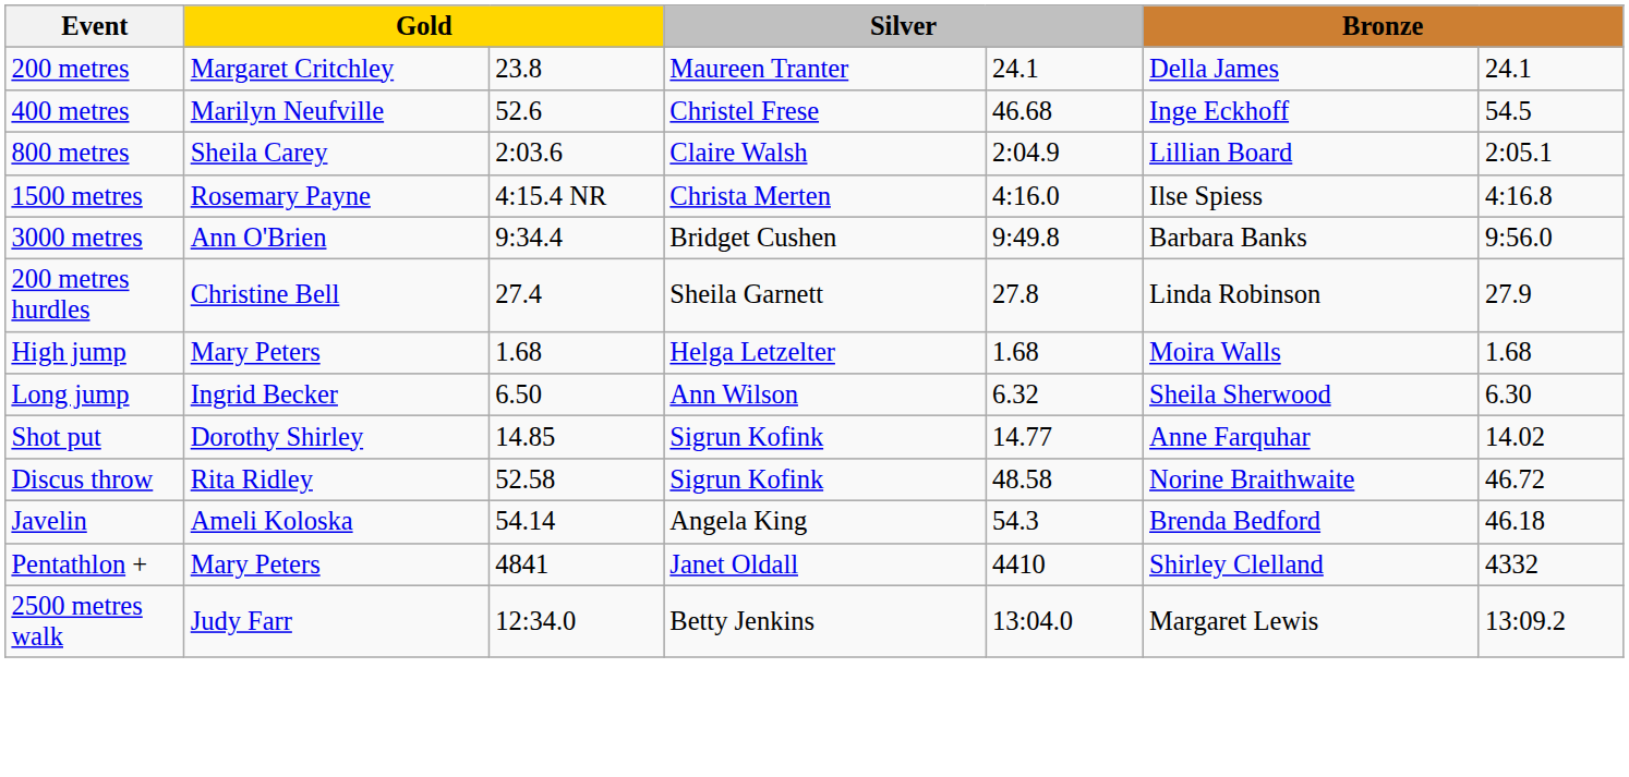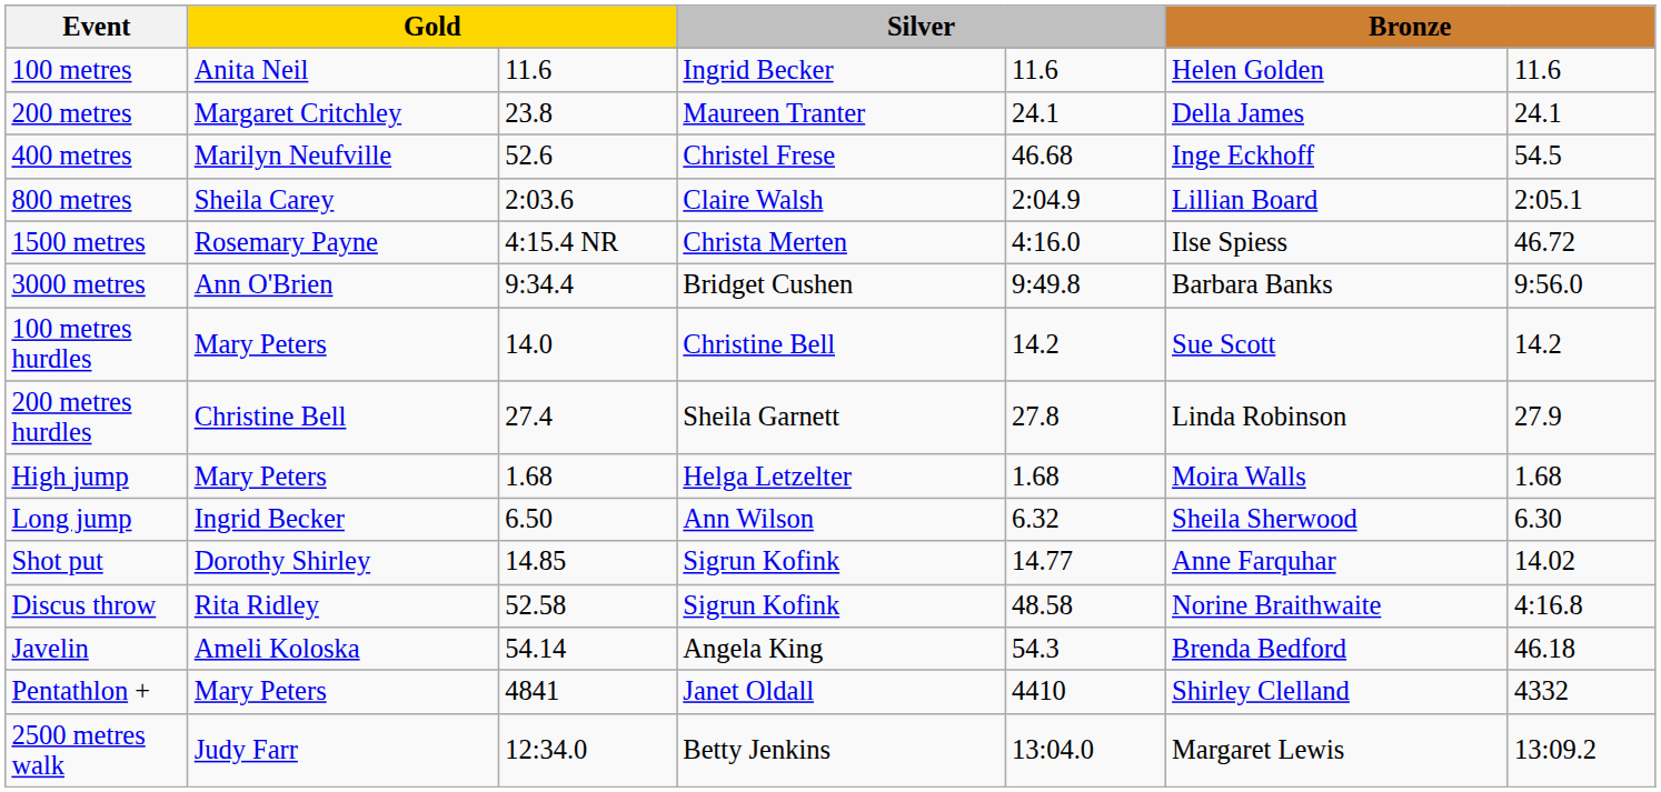+ row: 100 metres | Anita Neil | 11.6 | Ingrid Becker | 11.6 | Helen Golden | 11.6
1500 metres | column 7: 4:16.8 -> 46.72
+ row: 100 metres hurdles | Mary Peters | 14.0 | Christine Bell | 14.2 | Sue Scott | 14.2
Discus throw | column 7: 46.72 -> 4:16.8
